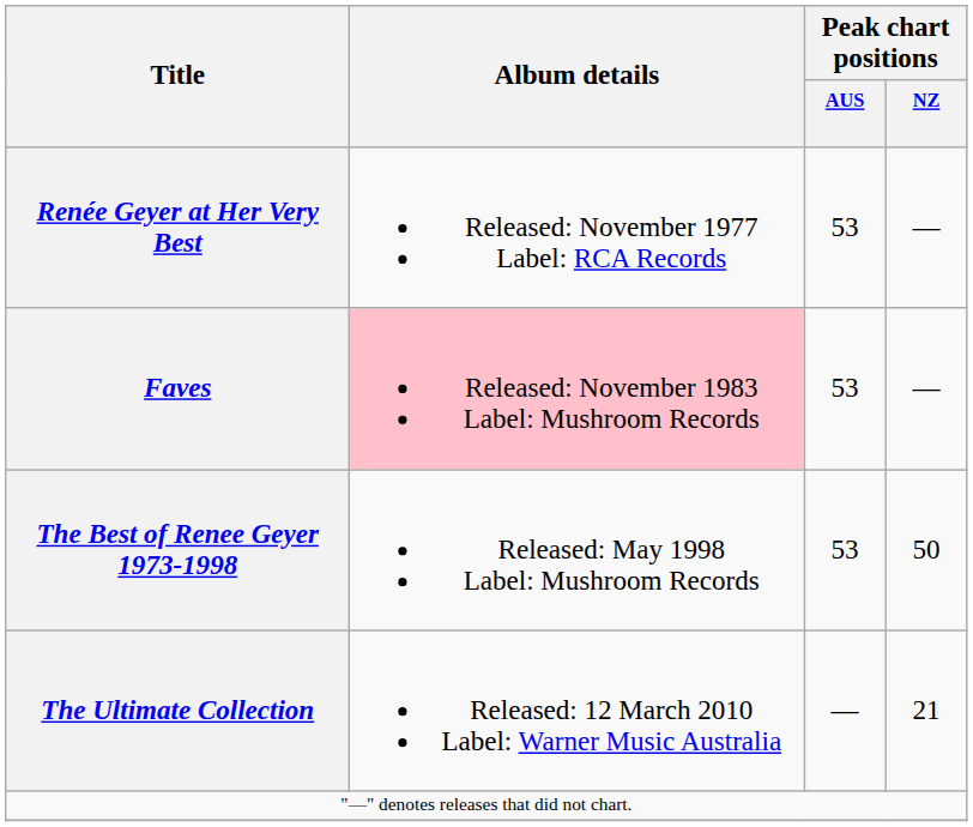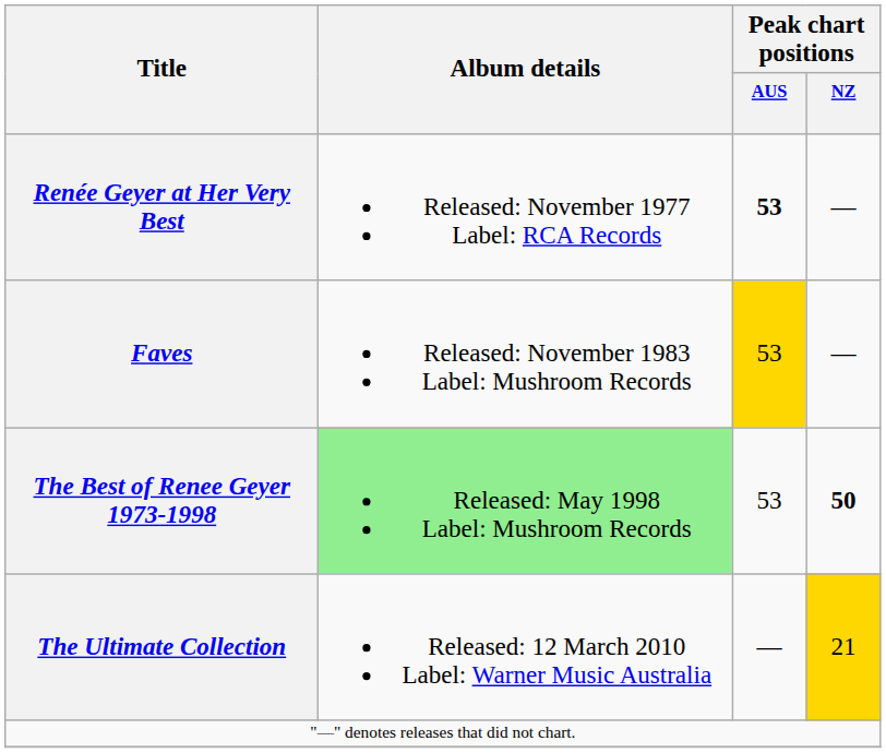Renée Geyer at Her Very Best | Peak chart positions / AUS: normal -> bold
Faves | Album details: pink background -> no background
Faves | Peak chart positions / AUS: no background -> gold background
The Best of Renee Geyer 1973-1998 | Album details: no background -> lightgreen background
The Best of Renee Geyer 1973-1998 | Peak chart positions / NZ: normal -> bold
The Ultimate Collection | Peak chart positions / NZ: no background -> gold background
